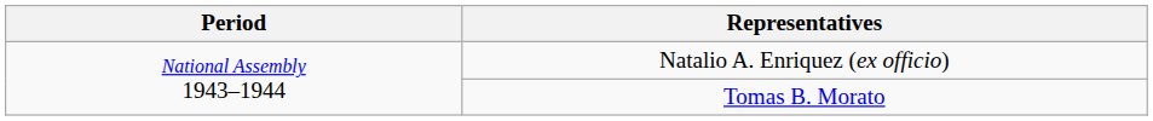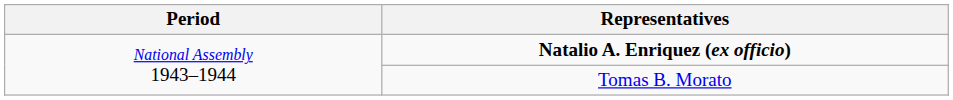Natalio A. Enriquez (ex officio) | Representatives: normal -> bold
